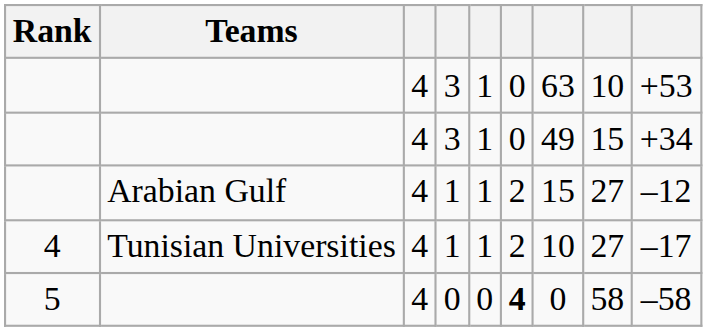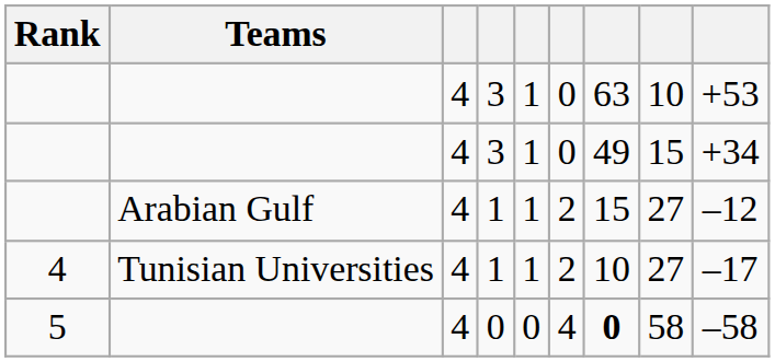5 | column 6: bold -> normal
5 | column 7: normal -> bold
